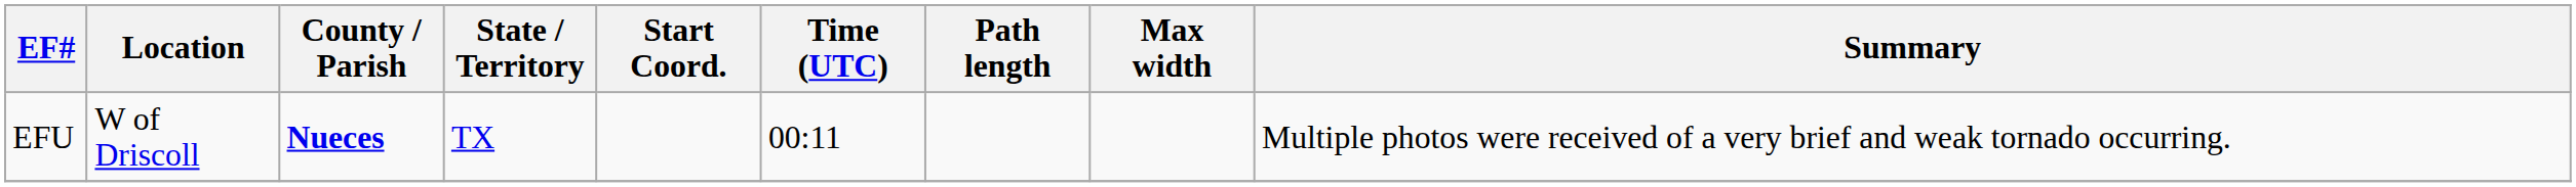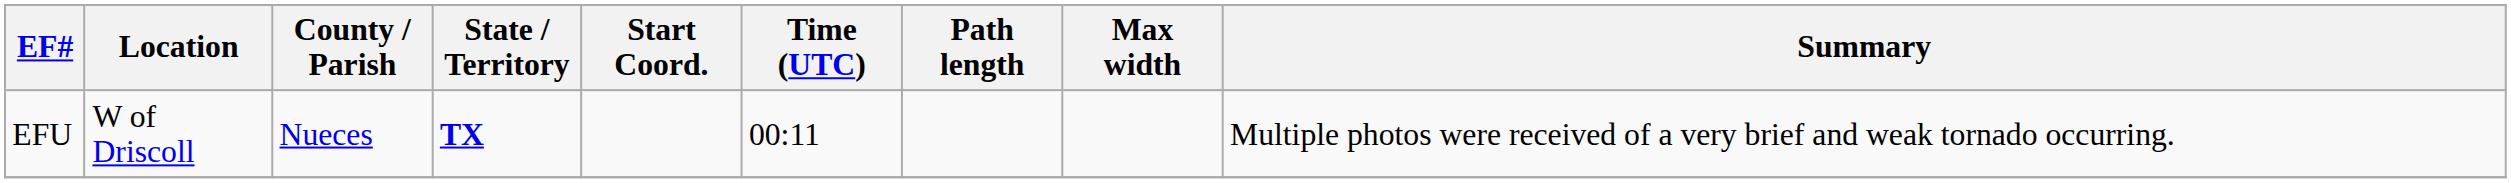EFU | County / Parish: bold -> normal
EFU | State / Territory: normal -> bold
